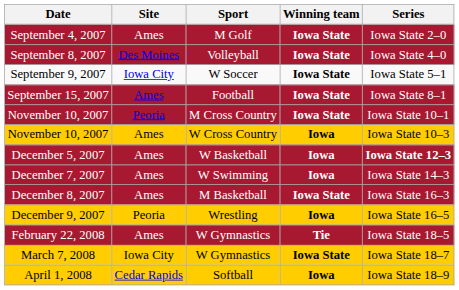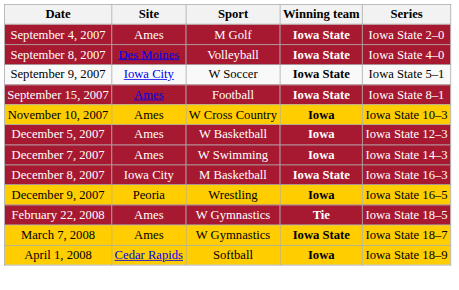- row: November 10, 2007 | Peoria | M Cross Country | Iowa State | Iowa State 10–1
December 5, 2007 | Series: bold -> normal
December 8, 2007 | Site: Ames -> Iowa City
March 7, 2008 | Site: Iowa City -> Ames
